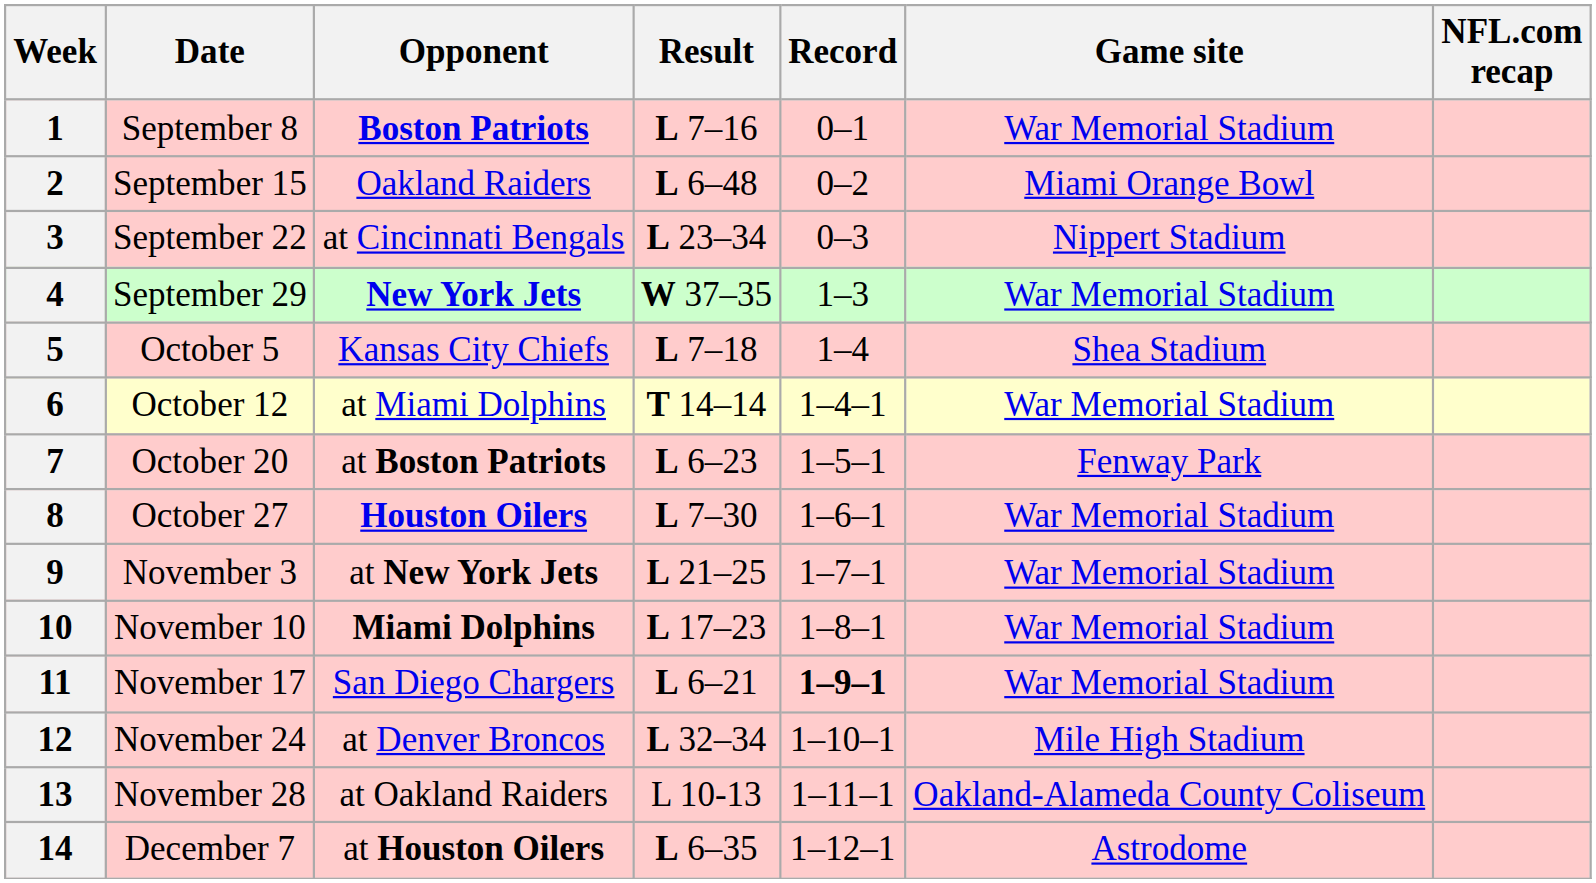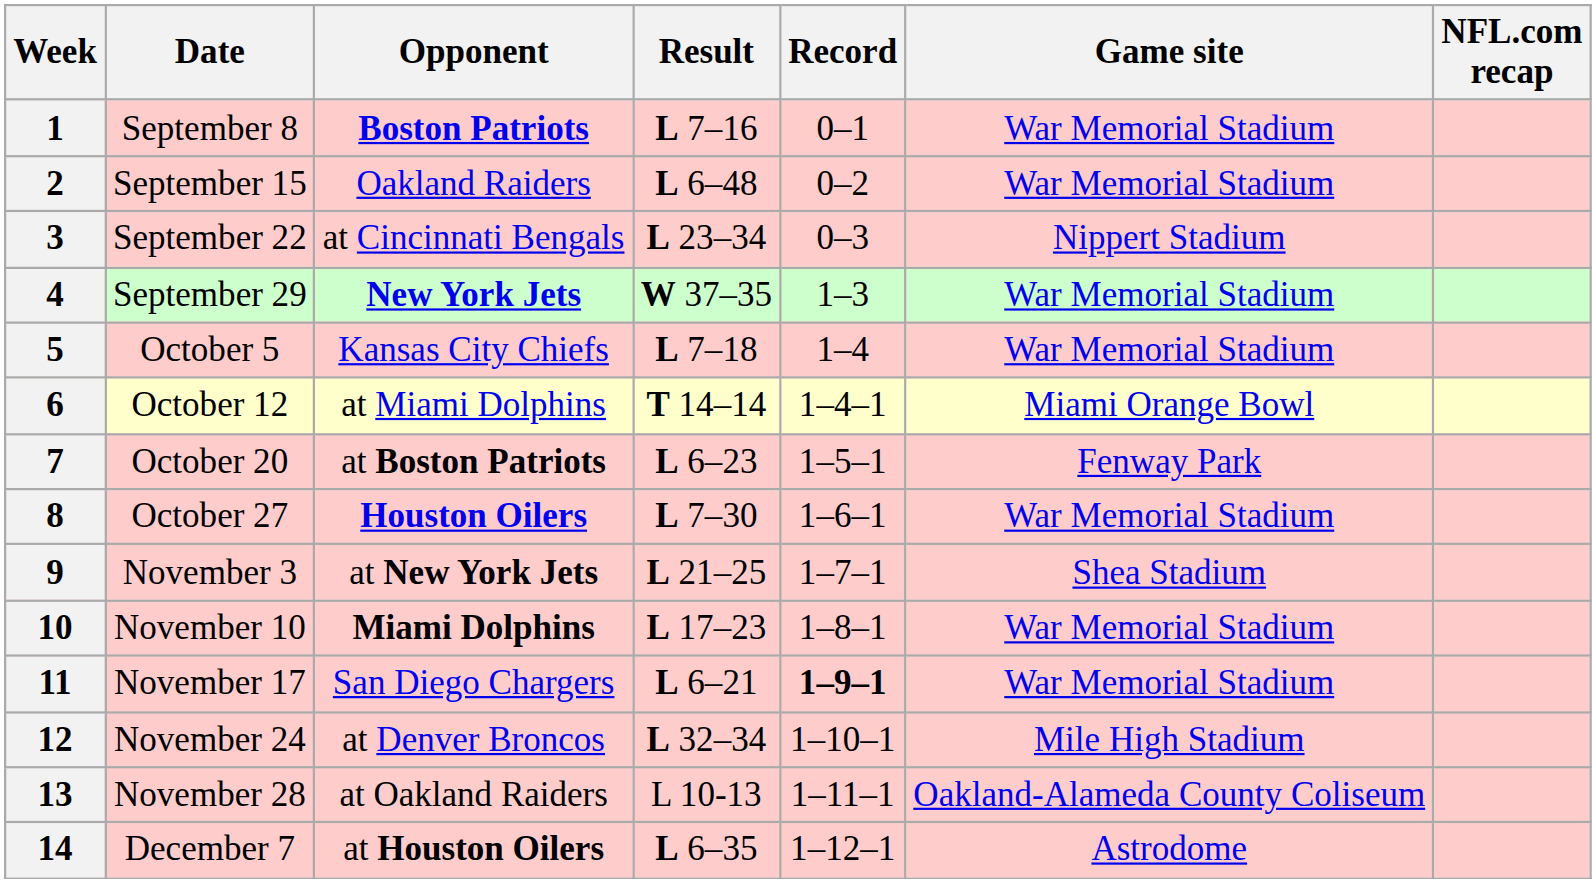2 | Game site: Miami Orange Bowl -> War Memorial Stadium
5 | Game site: Shea Stadium -> War Memorial Stadium
6 | Game site: War Memorial Stadium -> Miami Orange Bowl
9 | Game site: War Memorial Stadium -> Shea Stadium
